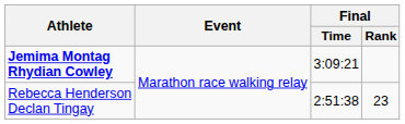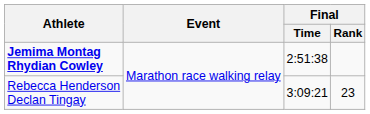Jemima Montag Rhydian Cowley | Final / Time: 3:09:21 -> 2:51:38
Rebecca Henderson Declan Tingay | Final / Time: 2:51:38 -> 3:09:21
